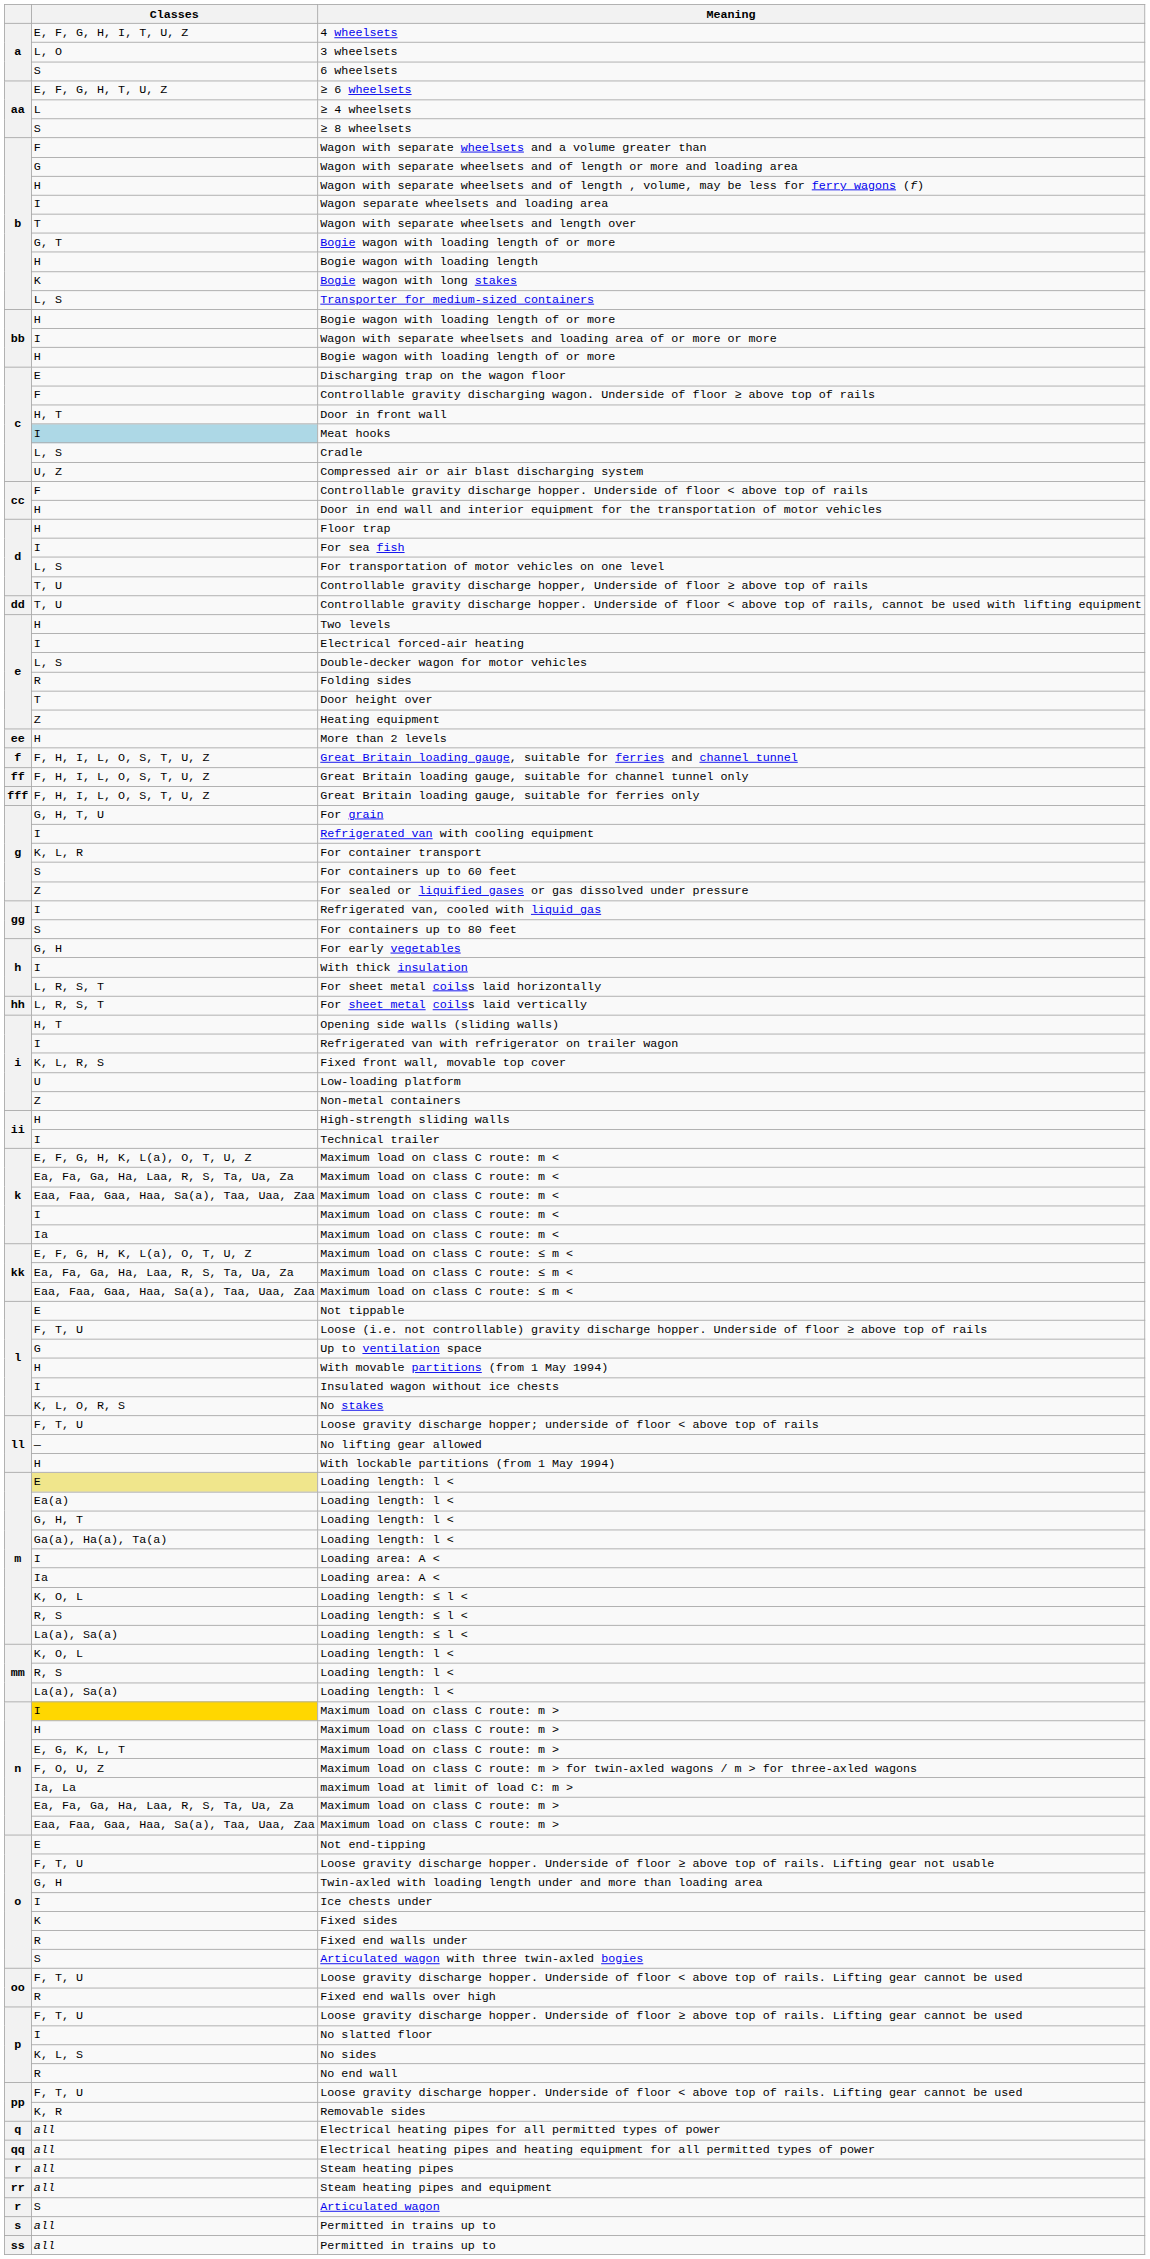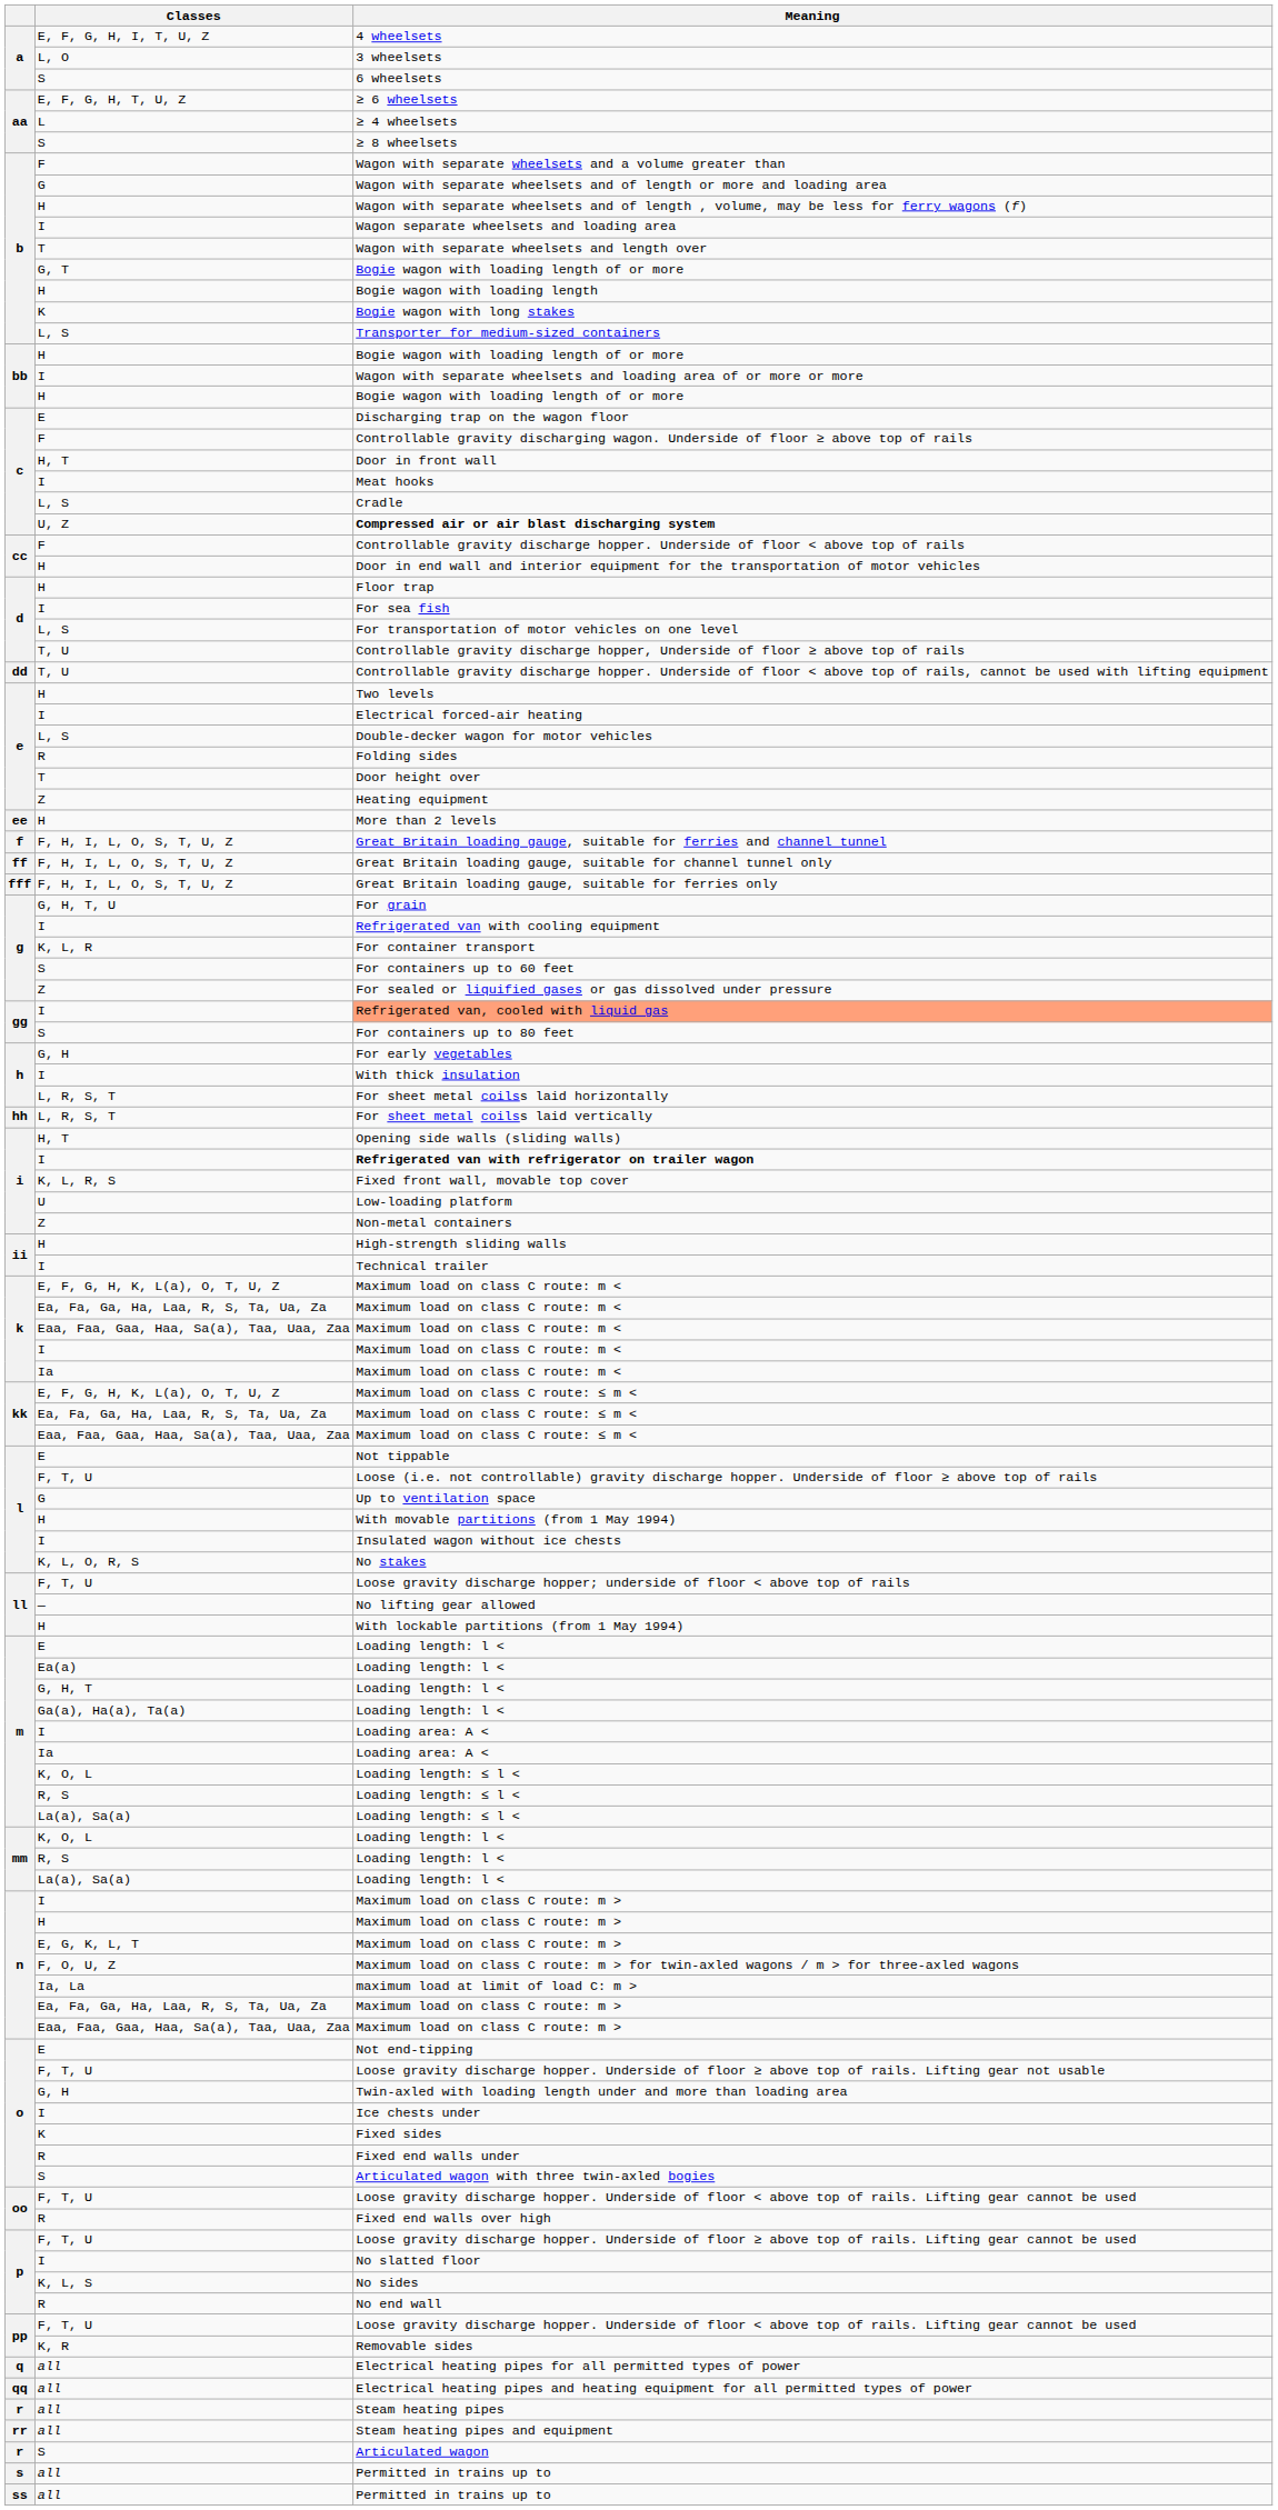Meat hooks | Classes: lightblue background -> no background
Compressed air or air blast discharging system | Meaning: normal -> bold
Refrigerated van, cooled with liquid gas | Meaning: no background -> lightsalmon background
Refrigerated van with refrigerator on trailer wagon | Meaning: normal -> bold
E / Loading length: l < | Classes: khaki background -> no background
I / Maximum load on class C route: m > | Classes: gold background -> no background
